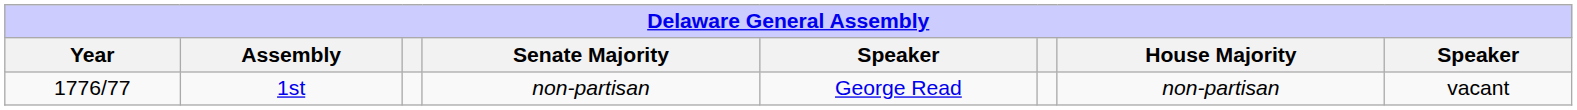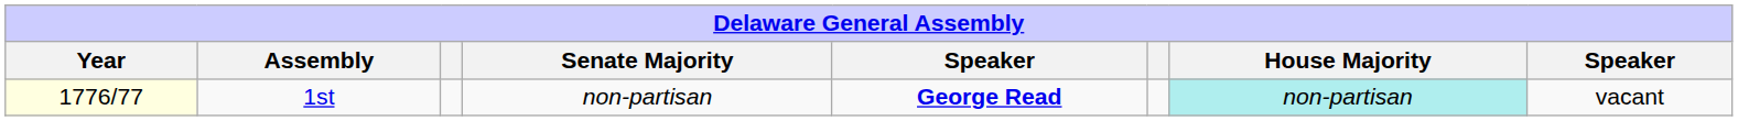1st | Year: no background -> lightyellow background
1st | column 5: normal -> bold
1st | House Majority: no background -> paleturquoise background
